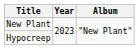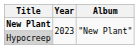New Plant | Title: normal -> bold
Hypocreep | Title: no background -> lightgrey background
